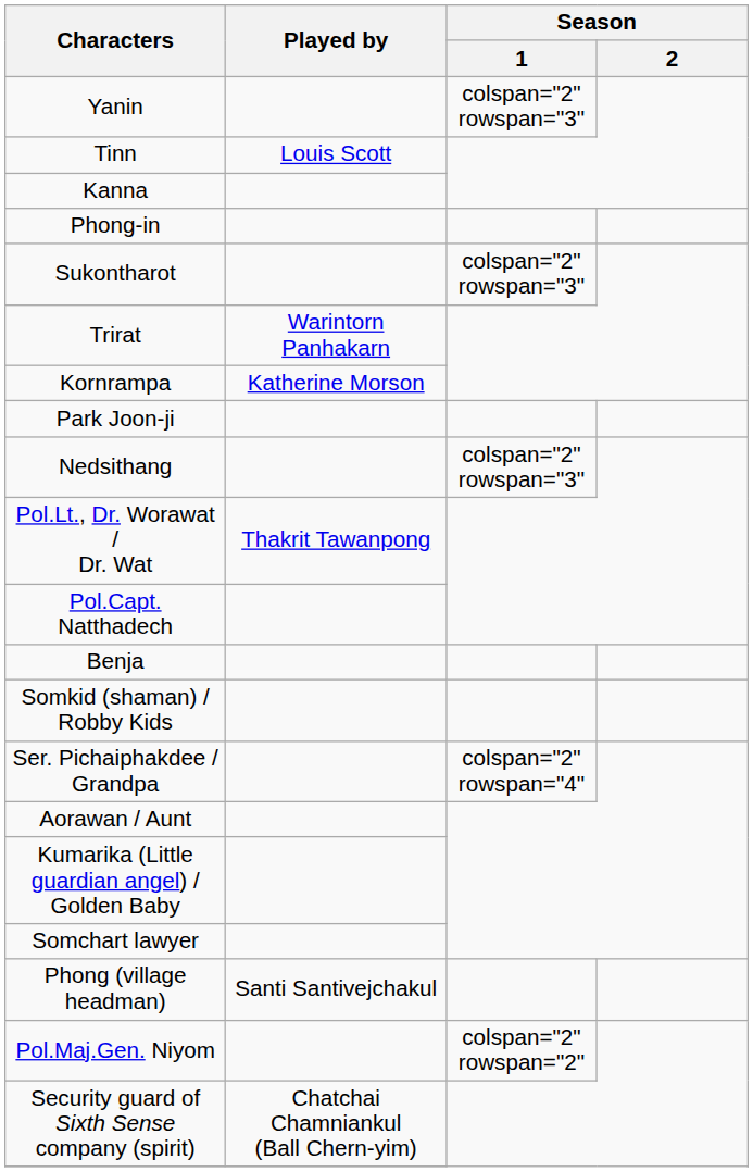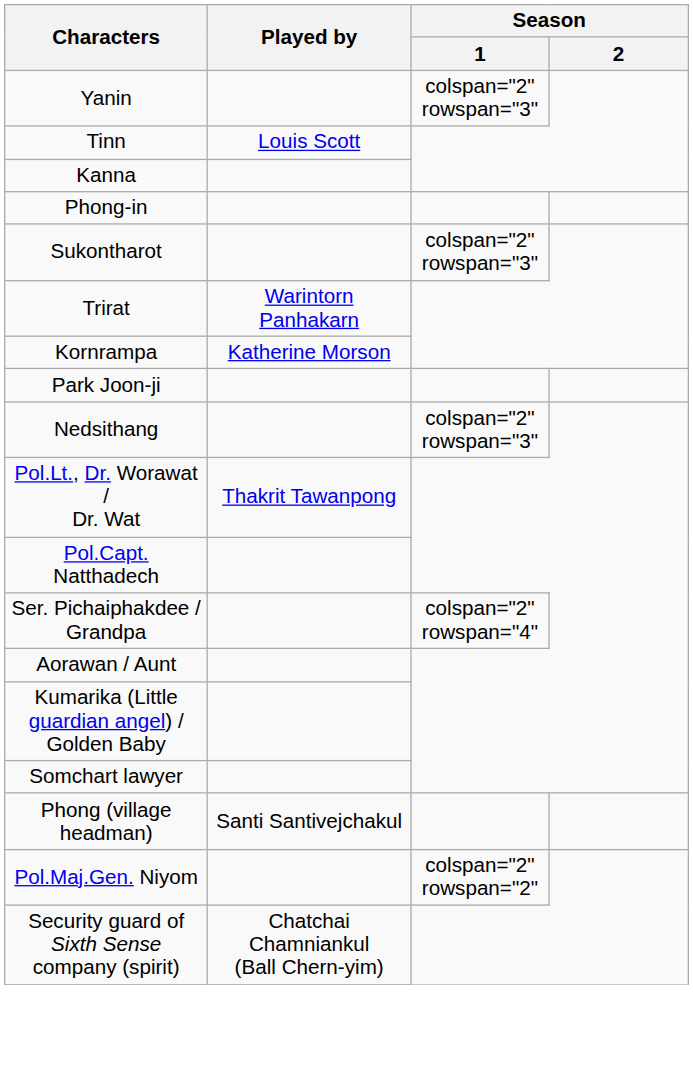- row: Benja
- row: Somkid (shaman) / Robby Kids
